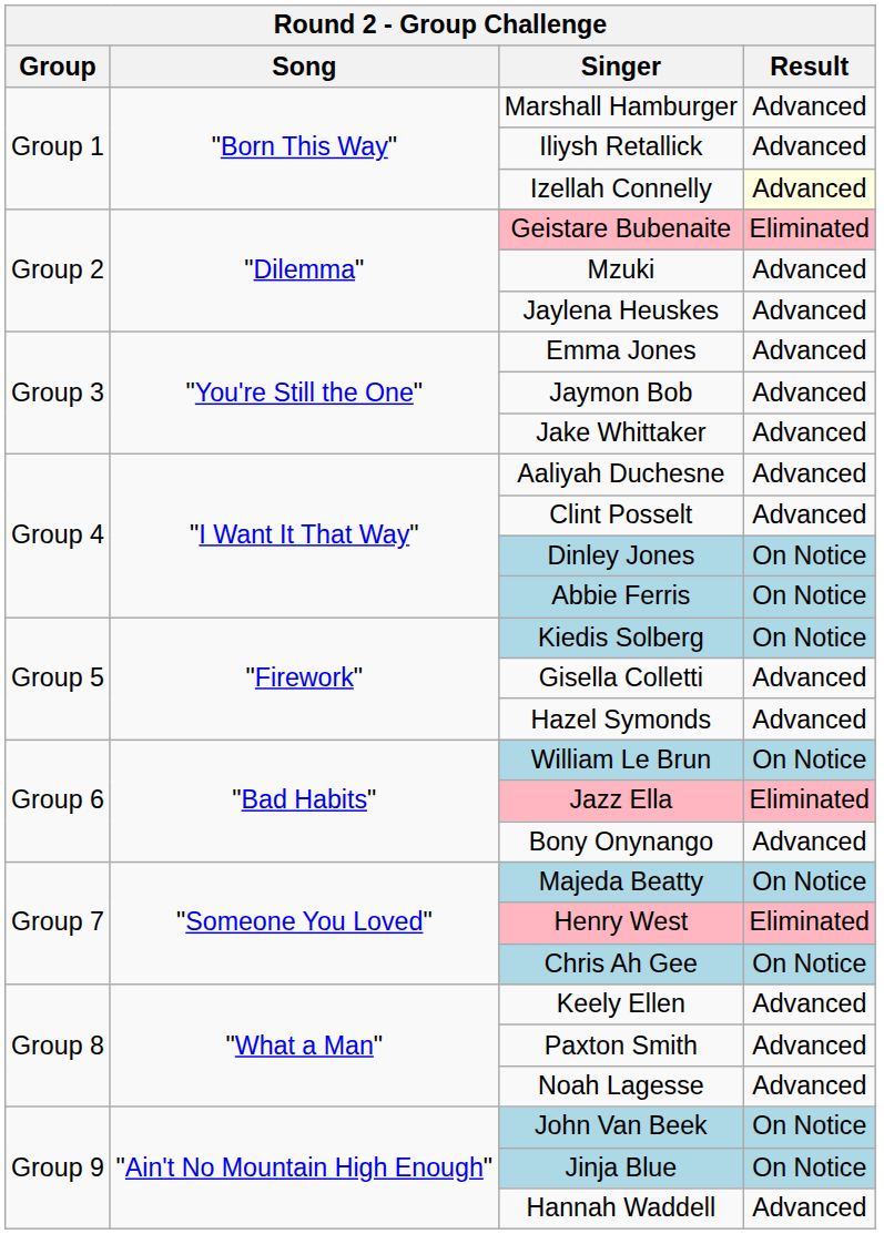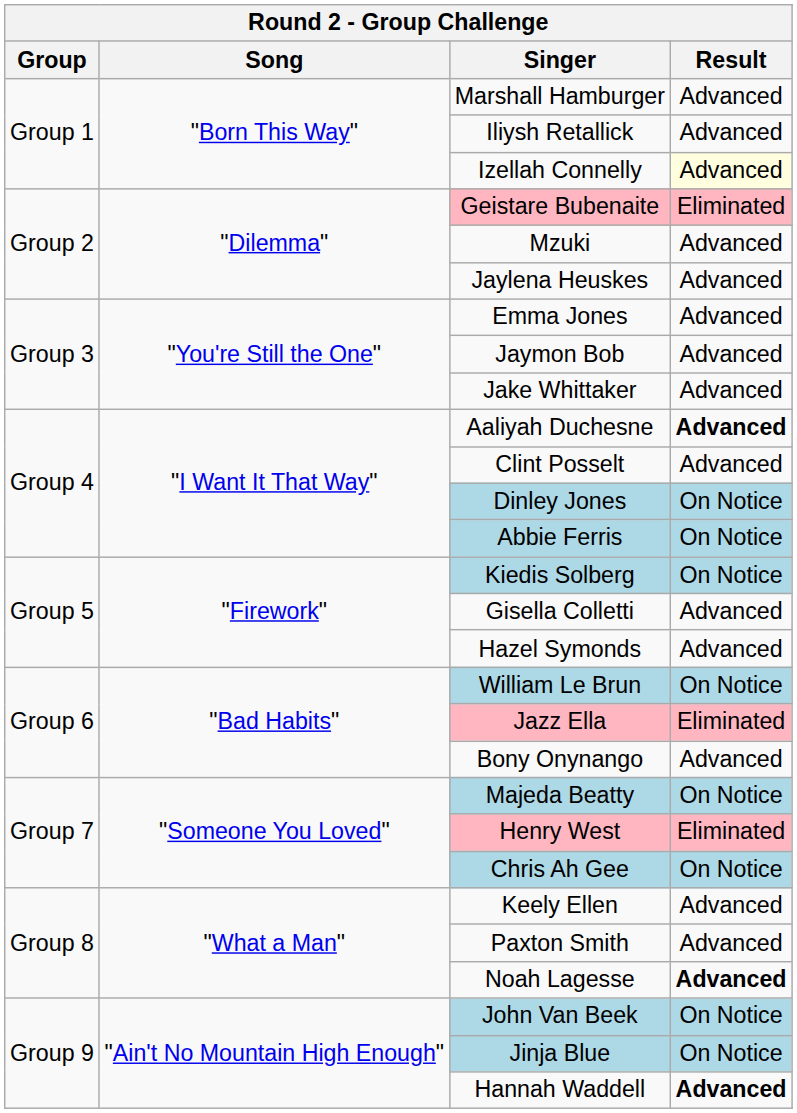Aaliyah Duchesne | Result: normal -> bold
Noah Lagesse | Result: normal -> bold
Hannah Waddell | Result: normal -> bold
